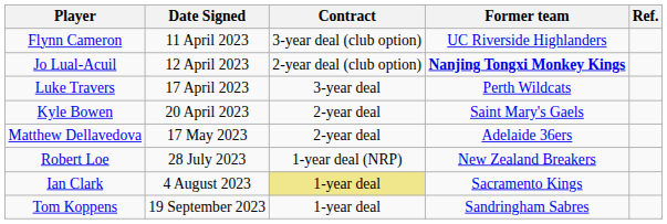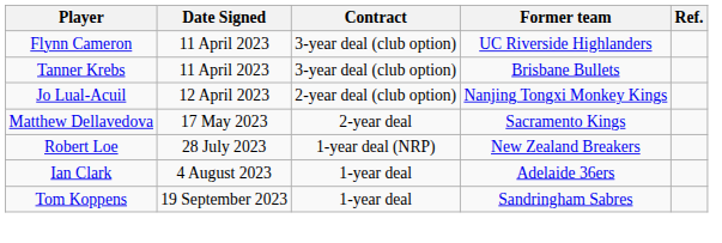+ row: Tanner Krebs | 11 April 2023 | 3-year deal (club option) | Brisbane Bullets
Jo Lual-Acuil | Former team: bold -> normal
- row: Luke Travers | 17 April 2023 | 3-year deal | Perth Wildcats
- row: Kyle Bowen | 20 April 2023 | 2-year deal | Saint Mary's Gaels
Matthew Dellavedova | Former team: Adelaide 36ers -> Sacramento Kings
Ian Clark | Contract: khaki background -> no background
Ian Clark | Former team: Sacramento Kings -> Adelaide 36ers
